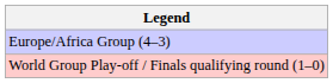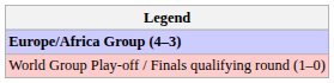row 2 | column 1: normal -> bold
